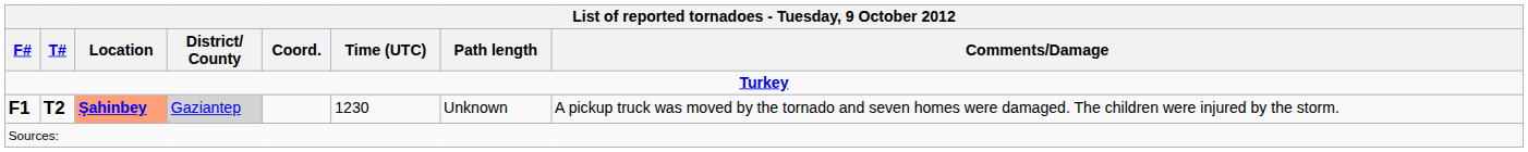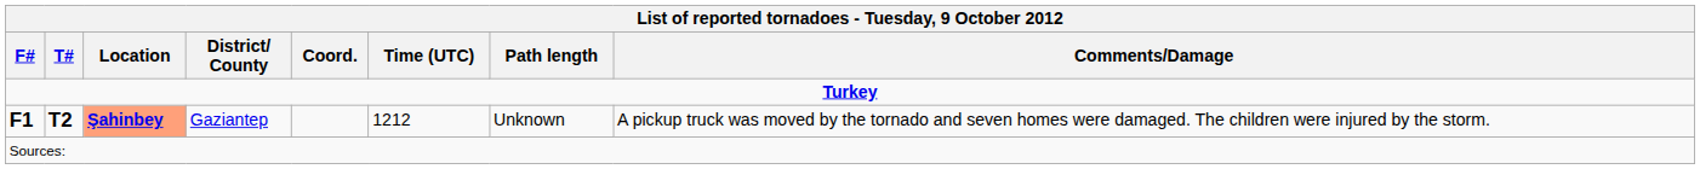F1 | District/ County: lightgrey background -> no background
F1 | Time (UTC): 1230 -> 1212
